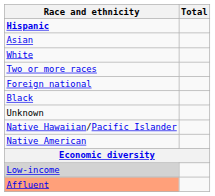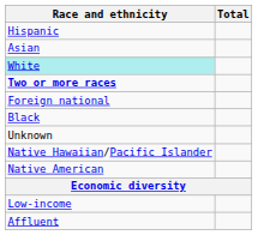Hispanic | Race and ethnicity: bold -> normal
White | Race and ethnicity: no background -> paleturquoise background
Two or more races | Race and ethnicity: normal -> bold
Low-income | Race and ethnicity: lightgrey background -> no background
Affluent | Race and ethnicity: lightsalmon background -> no background
